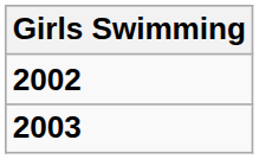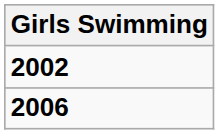row 3 | column 1: 2003 -> 2006
